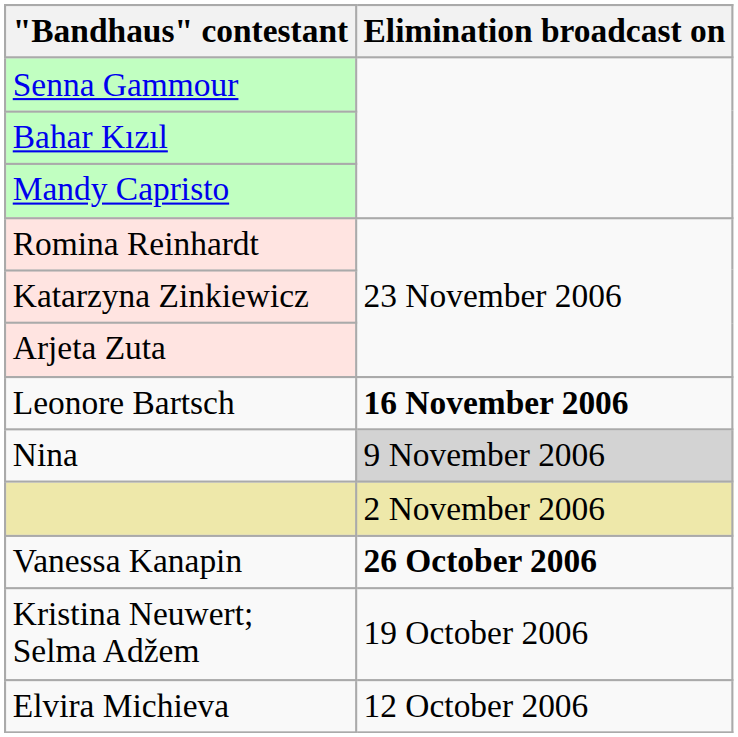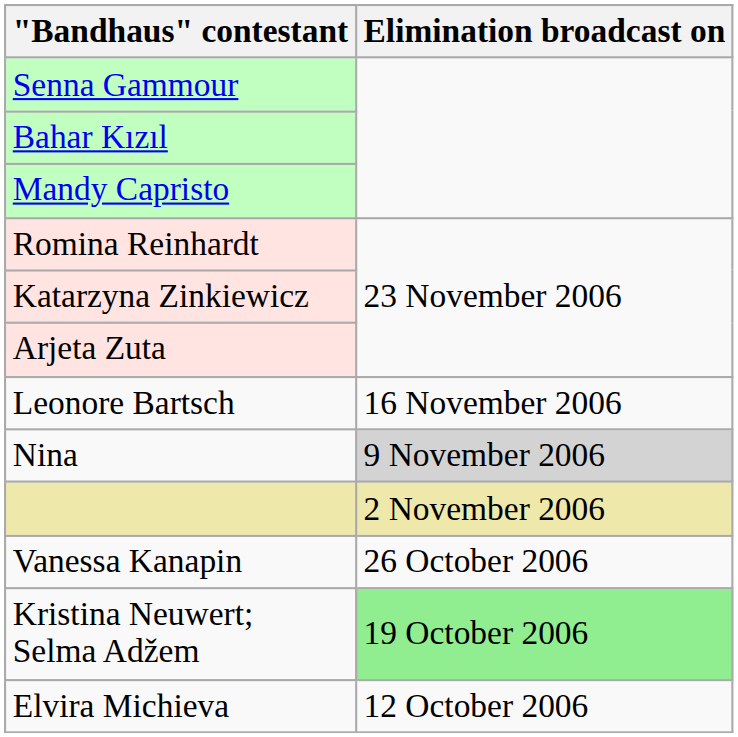Leonore Bartsch | Elimination broadcast on: bold -> normal
Vanessa Kanapin | Elimination broadcast on: bold -> normal
Kristina Neuwert; Selma Adžem | Elimination broadcast on: no background -> lightgreen background
